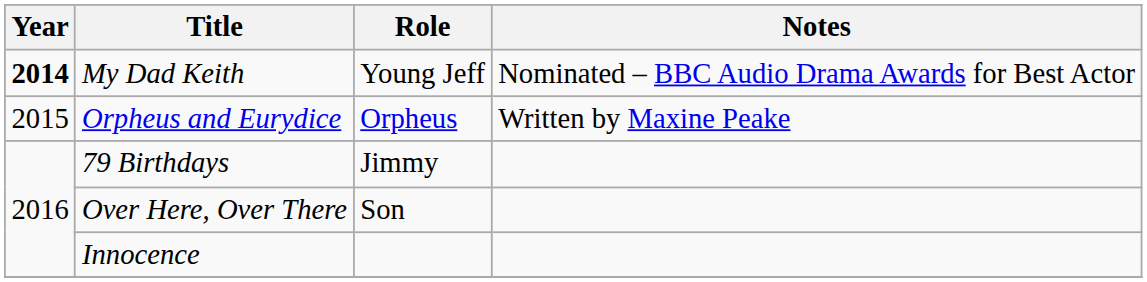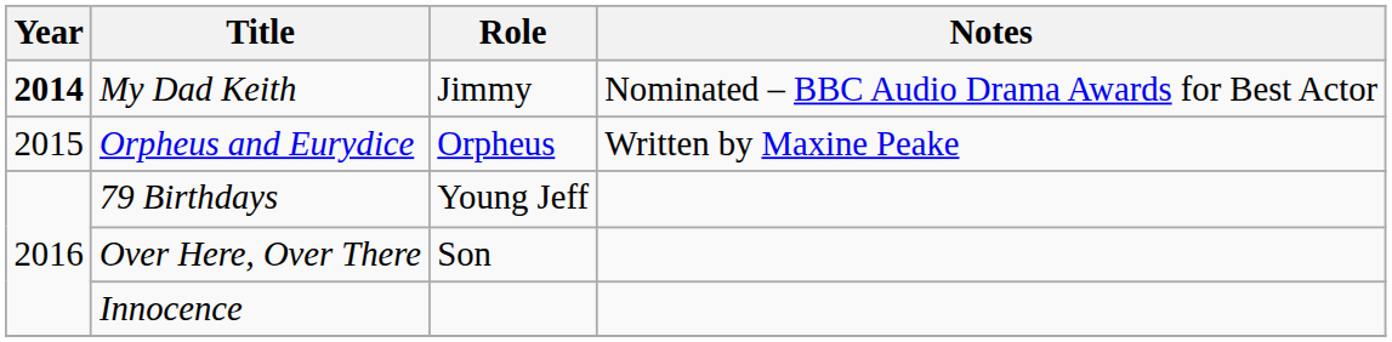My Dad Keith | Role: Young Jeff -> Jimmy
79 Birthdays | Role: Jimmy -> Young Jeff
